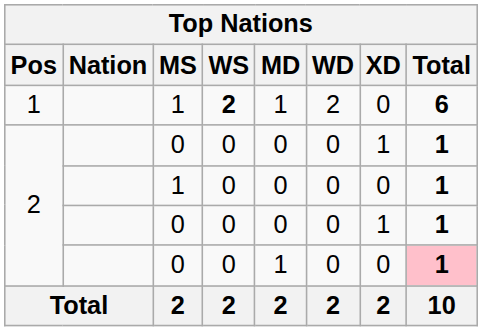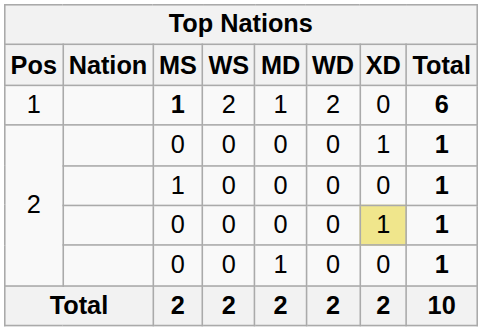row 3 | MS: normal -> bold
row 3 | WS: bold -> normal
row 6 | XD: no background -> khaki background
row 7 | Total: pink background -> no background
